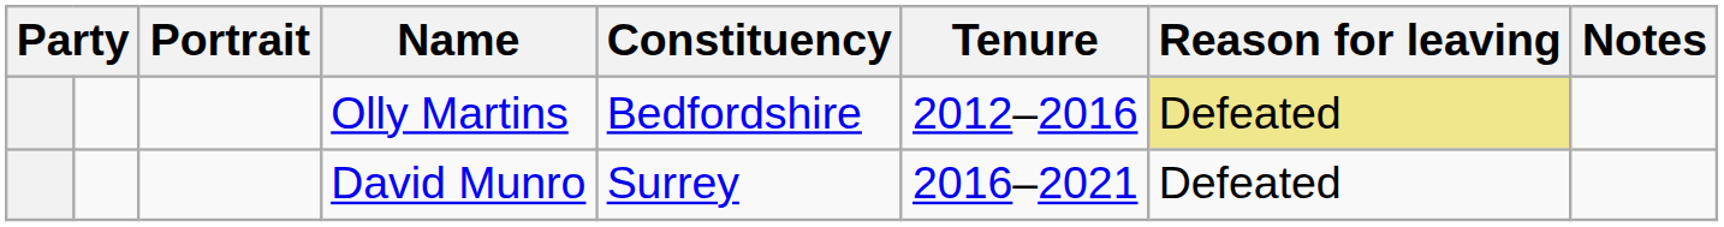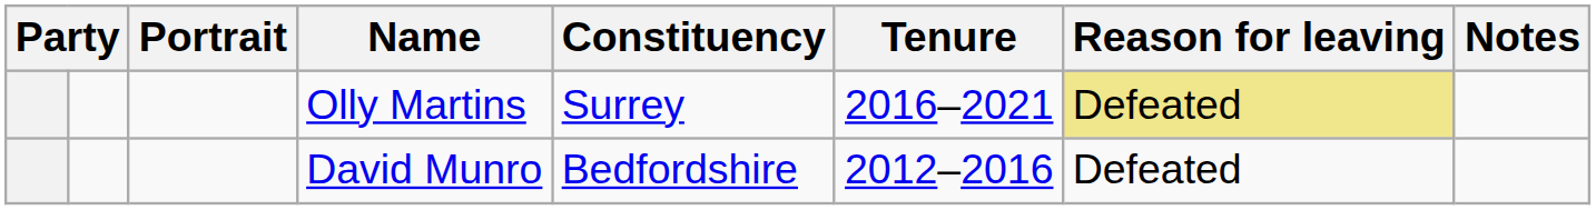Olly Martins | Constituency: Bedfordshire -> Surrey
Olly Martins | Tenure: 2012–2016 -> 2016–2021
David Munro | Constituency: Surrey -> Bedfordshire
David Munro | Tenure: 2016–2021 -> 2012–2016
